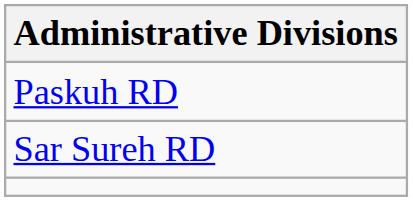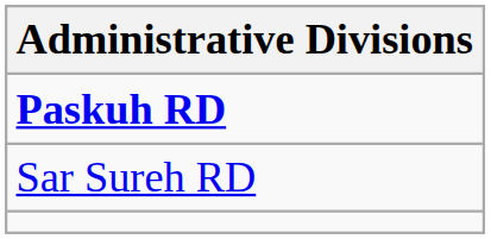row 2 | column 1: normal -> bold
